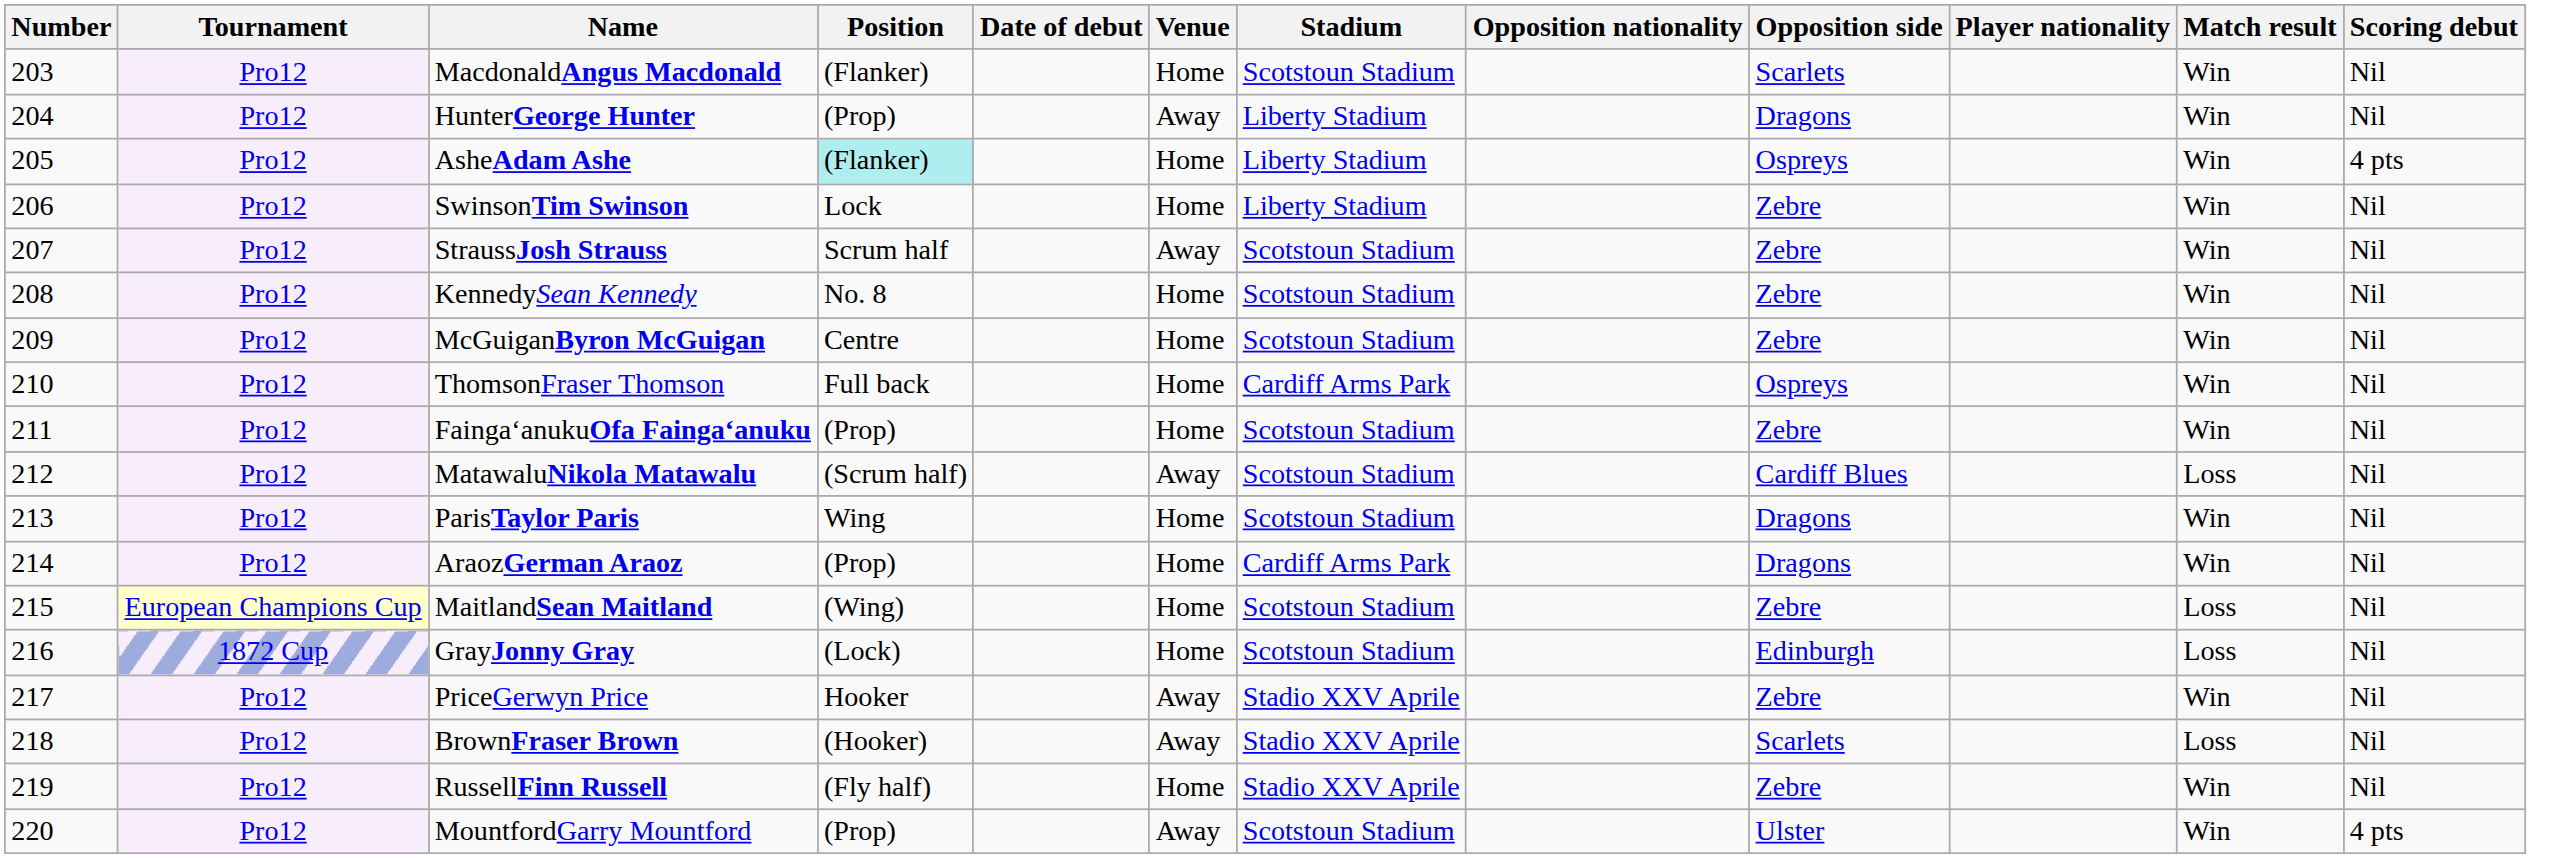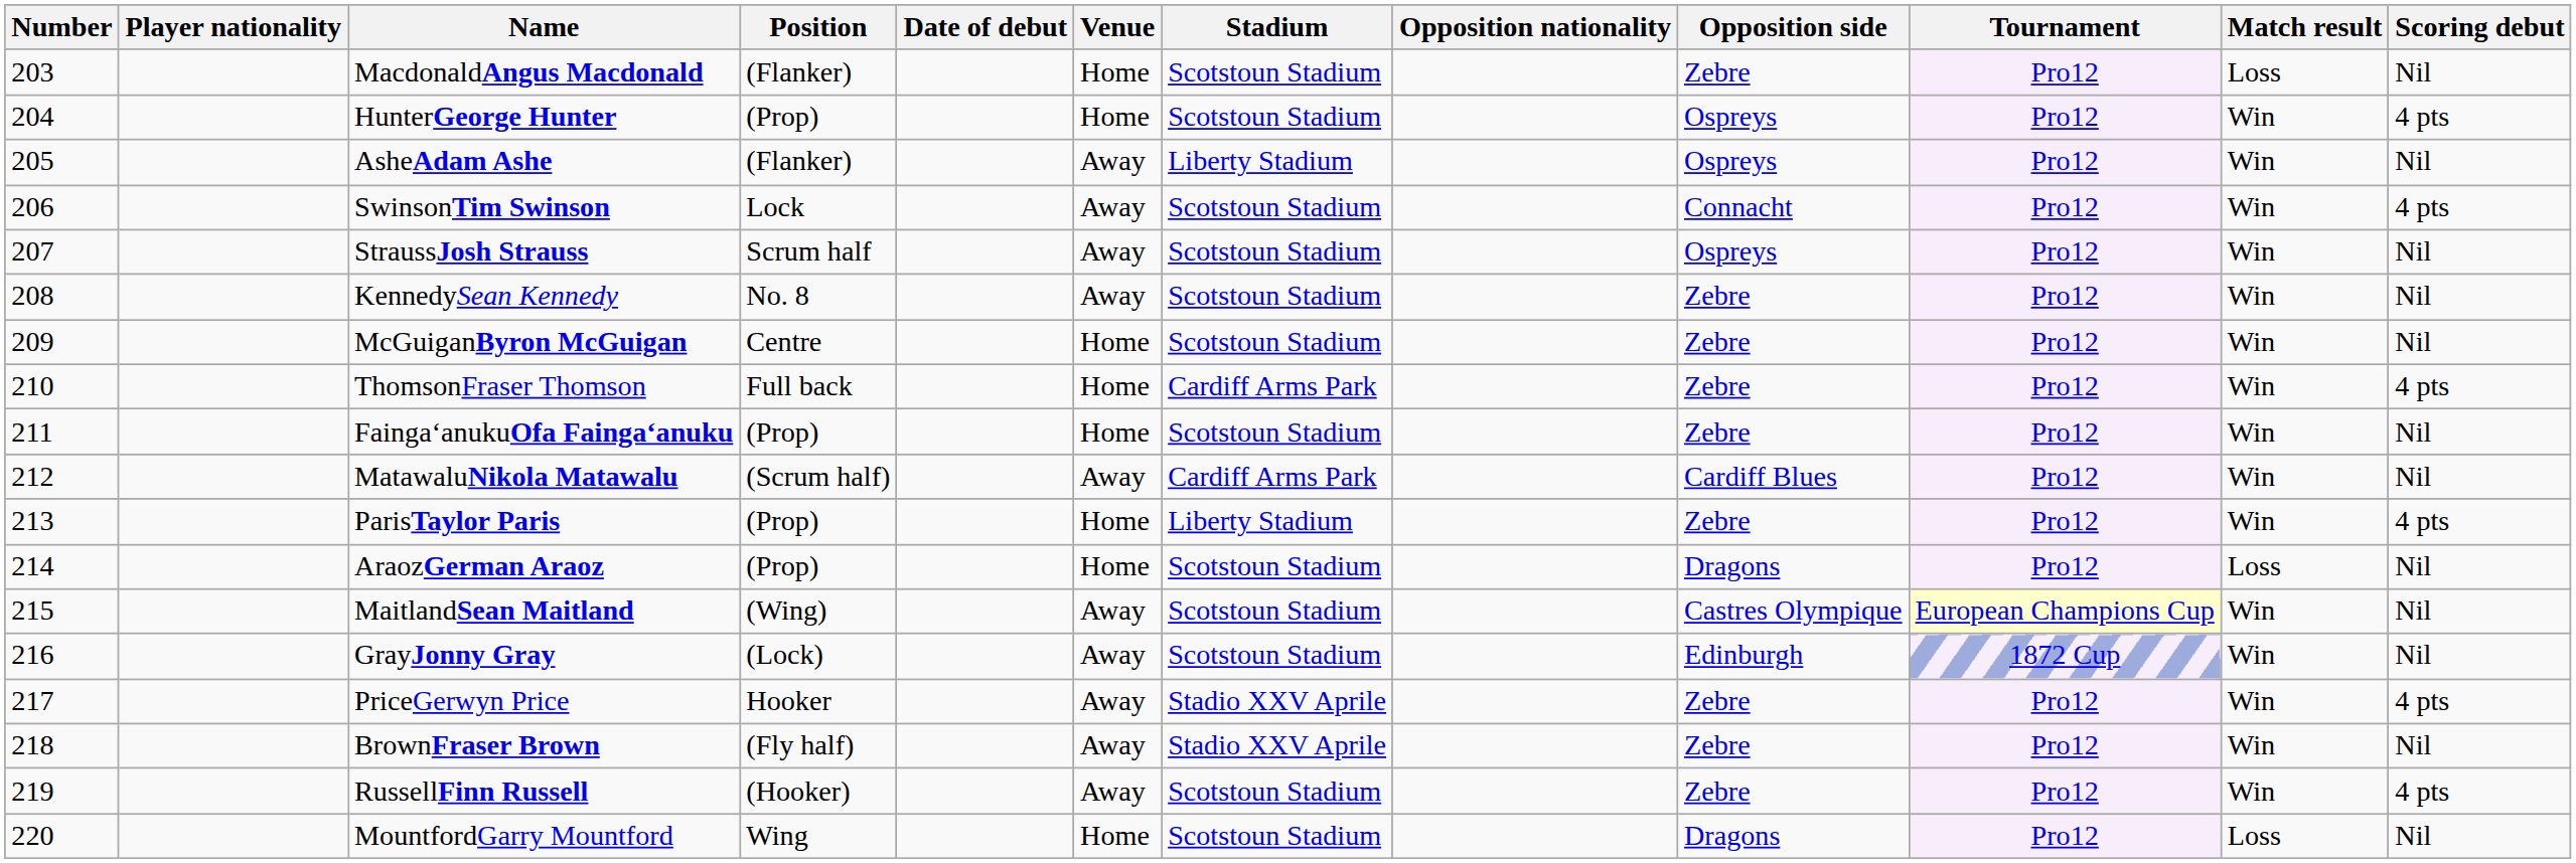columns swapped: Player nationality <-> Tournament
MacdonaldAngus Macdonald | Opposition side: Scarlets -> Zebre
MacdonaldAngus Macdonald | Match result: Win -> Loss
HunterGeorge Hunter | Venue: Away -> Home
HunterGeorge Hunter | Stadium: Liberty Stadium -> Scotstoun Stadium
HunterGeorge Hunter | Opposition side: Dragons -> Ospreys
HunterGeorge Hunter | Scoring debut: Nil -> 4 pts
AsheAdam Ashe | Position: paleturquoise background -> no background
AsheAdam Ashe | Venue: Home -> Away
AsheAdam Ashe | Scoring debut: 4 pts -> Nil
SwinsonTim Swinson | Venue: Home -> Away
SwinsonTim Swinson | Stadium: Liberty Stadium -> Scotstoun Stadium
SwinsonTim Swinson | Opposition side: Zebre -> Connacht
SwinsonTim Swinson | Scoring debut: Nil -> 4 pts
StraussJosh Strauss | Opposition side: Zebre -> Ospreys
KennedySean Kennedy | Venue: Home -> Away
ThomsonFraser Thomson | Opposition side: Ospreys -> Zebre
ThomsonFraser Thomson | Scoring debut: Nil -> 4 pts
MatawaluNikola Matawalu | Stadium: Scotstoun Stadium -> Cardiff Arms Park
MatawaluNikola Matawalu | Match result: Loss -> Win
ParisTaylor Paris | Position: Wing -> (Prop)
ParisTaylor Paris | Stadium: Scotstoun Stadium -> Liberty Stadium
ParisTaylor Paris | Opposition side: Dragons -> Zebre
ParisTaylor Paris | Scoring debut: Nil -> 4 pts
AraozGerman Araoz | Stadium: Cardiff Arms Park -> Scotstoun Stadium
AraozGerman Araoz | Match result: Win -> Loss
MaitlandSean Maitland | Venue: Home -> Away
MaitlandSean Maitland | Opposition side: Zebre -> Castres Olympique
MaitlandSean Maitland | Match result: Loss -> Win
GrayJonny Gray | Venue: Home -> Away
GrayJonny Gray | Match result: Loss -> Win
PriceGerwyn Price | Scoring debut: Nil -> 4 pts
BrownFraser Brown | Position: (Hooker) -> (Fly half)
BrownFraser Brown | Opposition side: Scarlets -> Zebre
BrownFraser Brown | Match result: Loss -> Win
RussellFinn Russell | Position: (Fly half) -> (Hooker)
RussellFinn Russell | Venue: Home -> Away
RussellFinn Russell | Stadium: Stadio XXV Aprile -> Scotstoun Stadium
RussellFinn Russell | Scoring debut: Nil -> 4 pts
MountfordGarry Mountford | Position: (Prop) -> Wing
MountfordGarry Mountford | Venue: Away -> Home
MountfordGarry Mountford | Opposition side: Ulster -> Dragons
MountfordGarry Mountford | Match result: Win -> Loss
MountfordGarry Mountford | Scoring debut: 4 pts -> Nil
